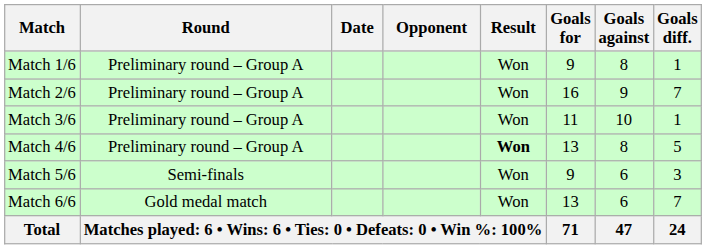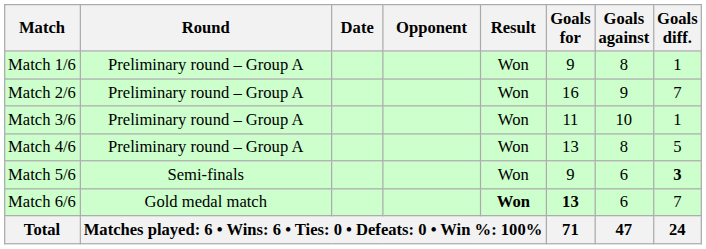Match 4/6 | Result: bold -> normal
Match 5/6 | Goals diff.: normal -> bold
Match 6/6 | Result: normal -> bold
Match 6/6 | Goals for: normal -> bold
